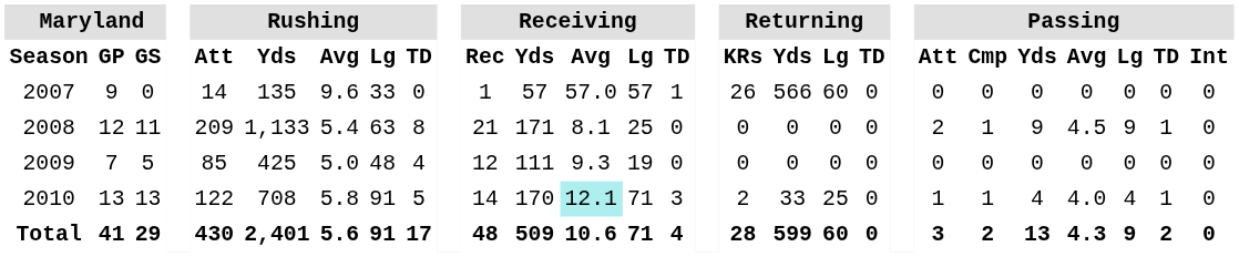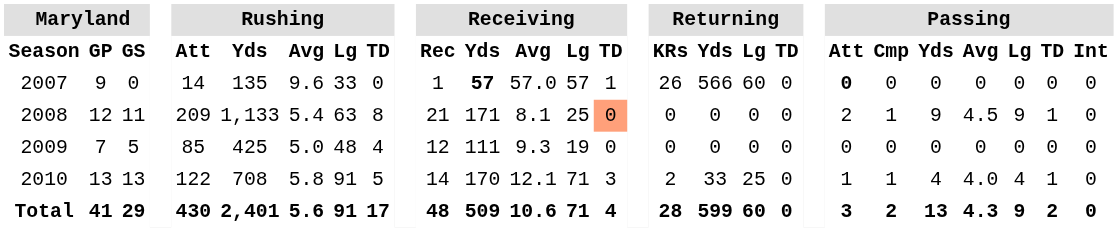2007 | Receiving / Yds: normal -> bold
2007 | Passing / Att: normal -> bold
2008 | Receiving / TD: no background -> lightsalmon background
2010 | Receiving / Avg: paleturquoise background -> no background
